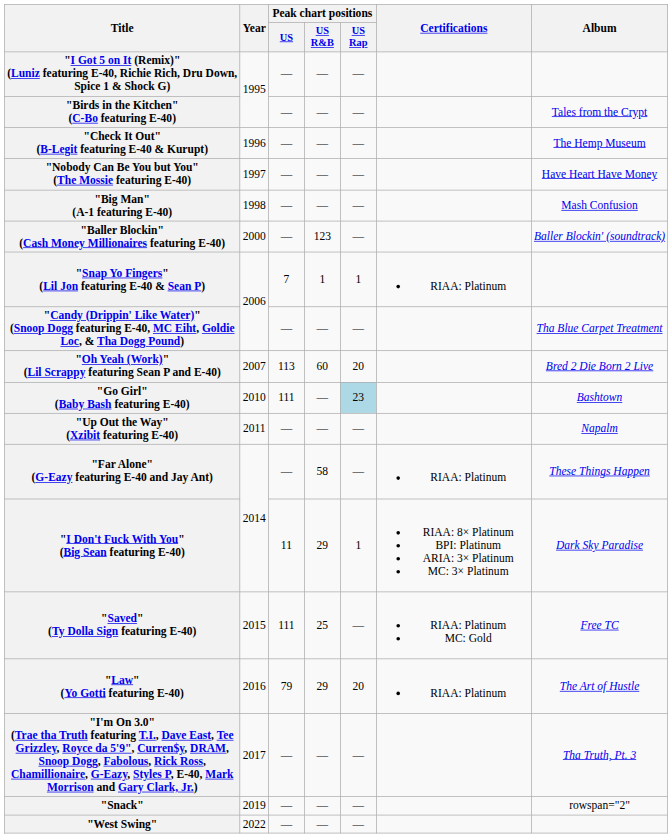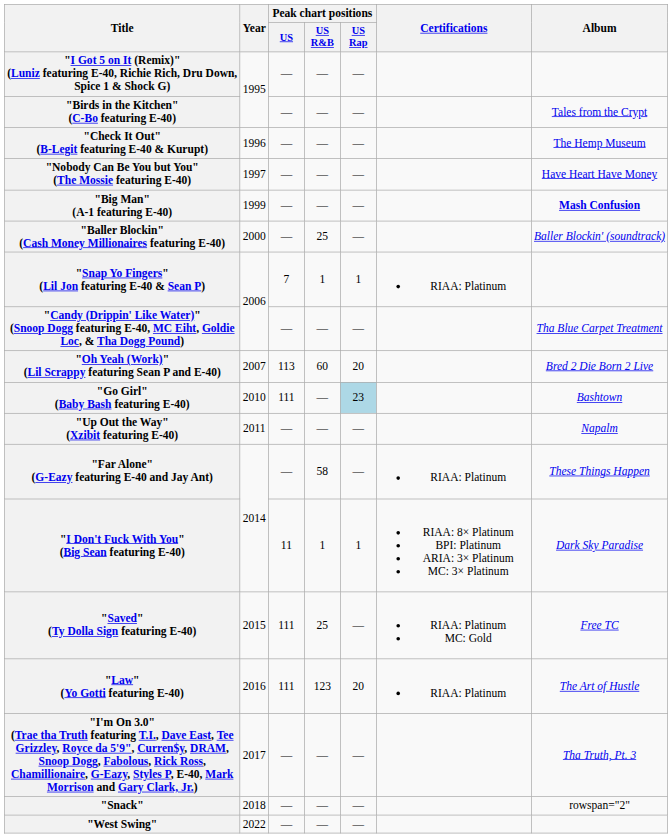"Big Man" (A-1 featuring E-40) | Year: 1998 -> 1999
"Big Man" (A-1 featuring E-40) | Album: normal -> bold
"Baller Blockin" (Cash Money Millionaires featuring E-40) | Peak chart positions / US R&B: 123 -> 25
"I Don't Fuck With You" (Big Sean featuring E-40) | Peak chart positions / US R&B: 29 -> 1
"Law" (Yo Gotti featuring E-40) | Peak chart positions / US: 79 -> 111
"Law" (Yo Gotti featuring E-40) | Peak chart positions / US R&B: 29 -> 123
"Snack" | Year: 2019 -> 2018
